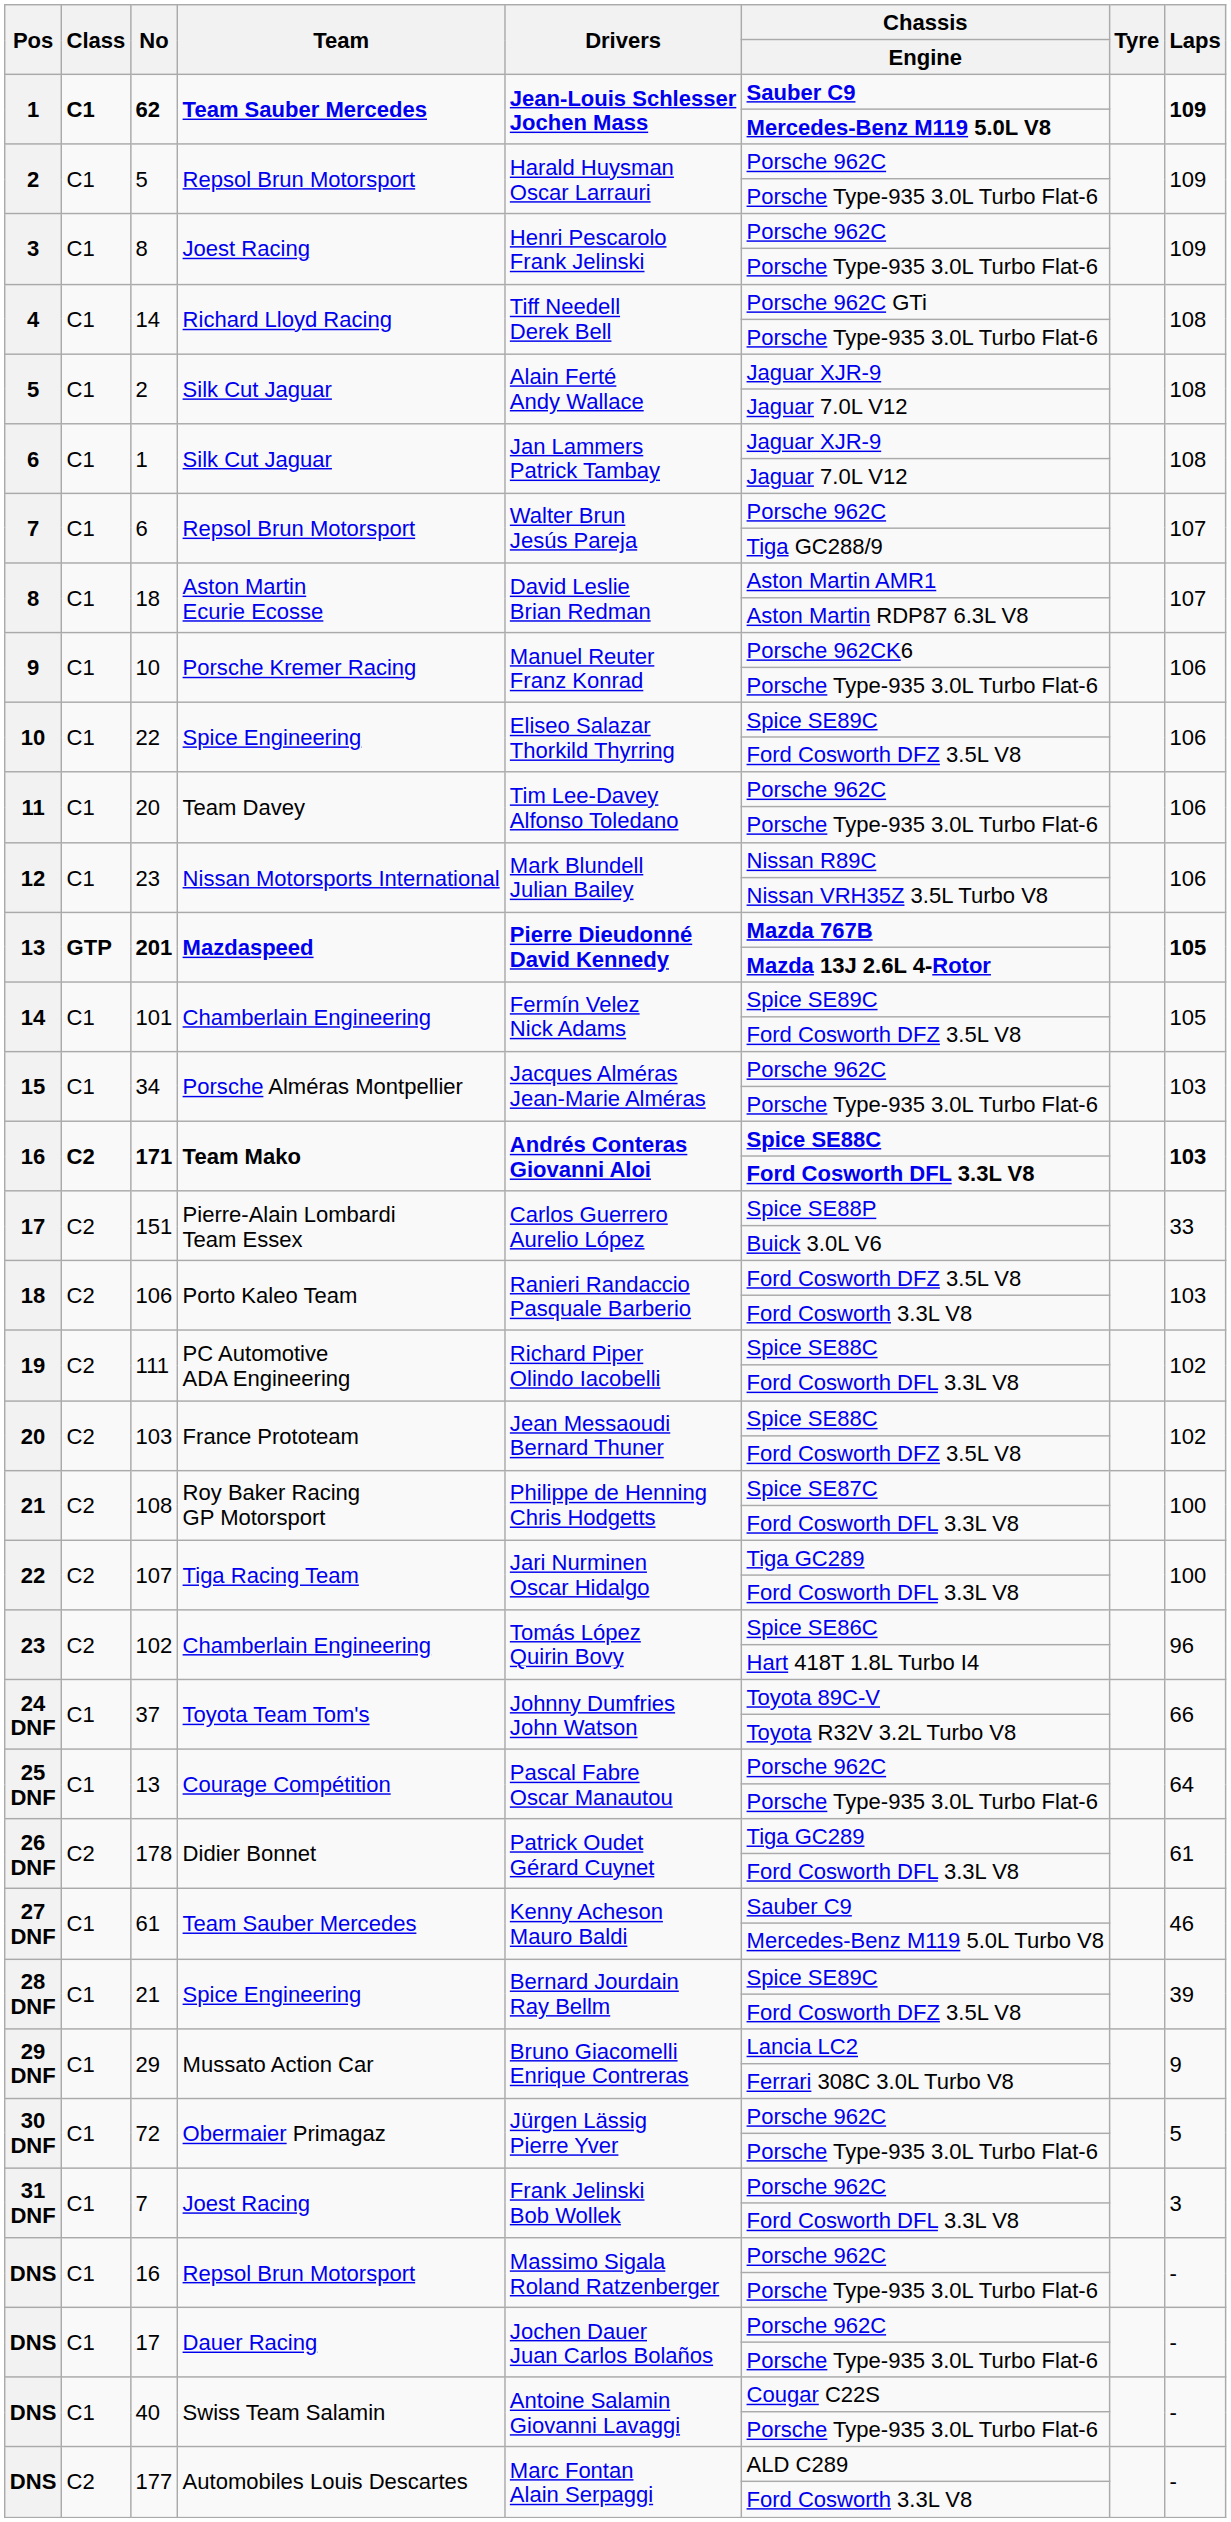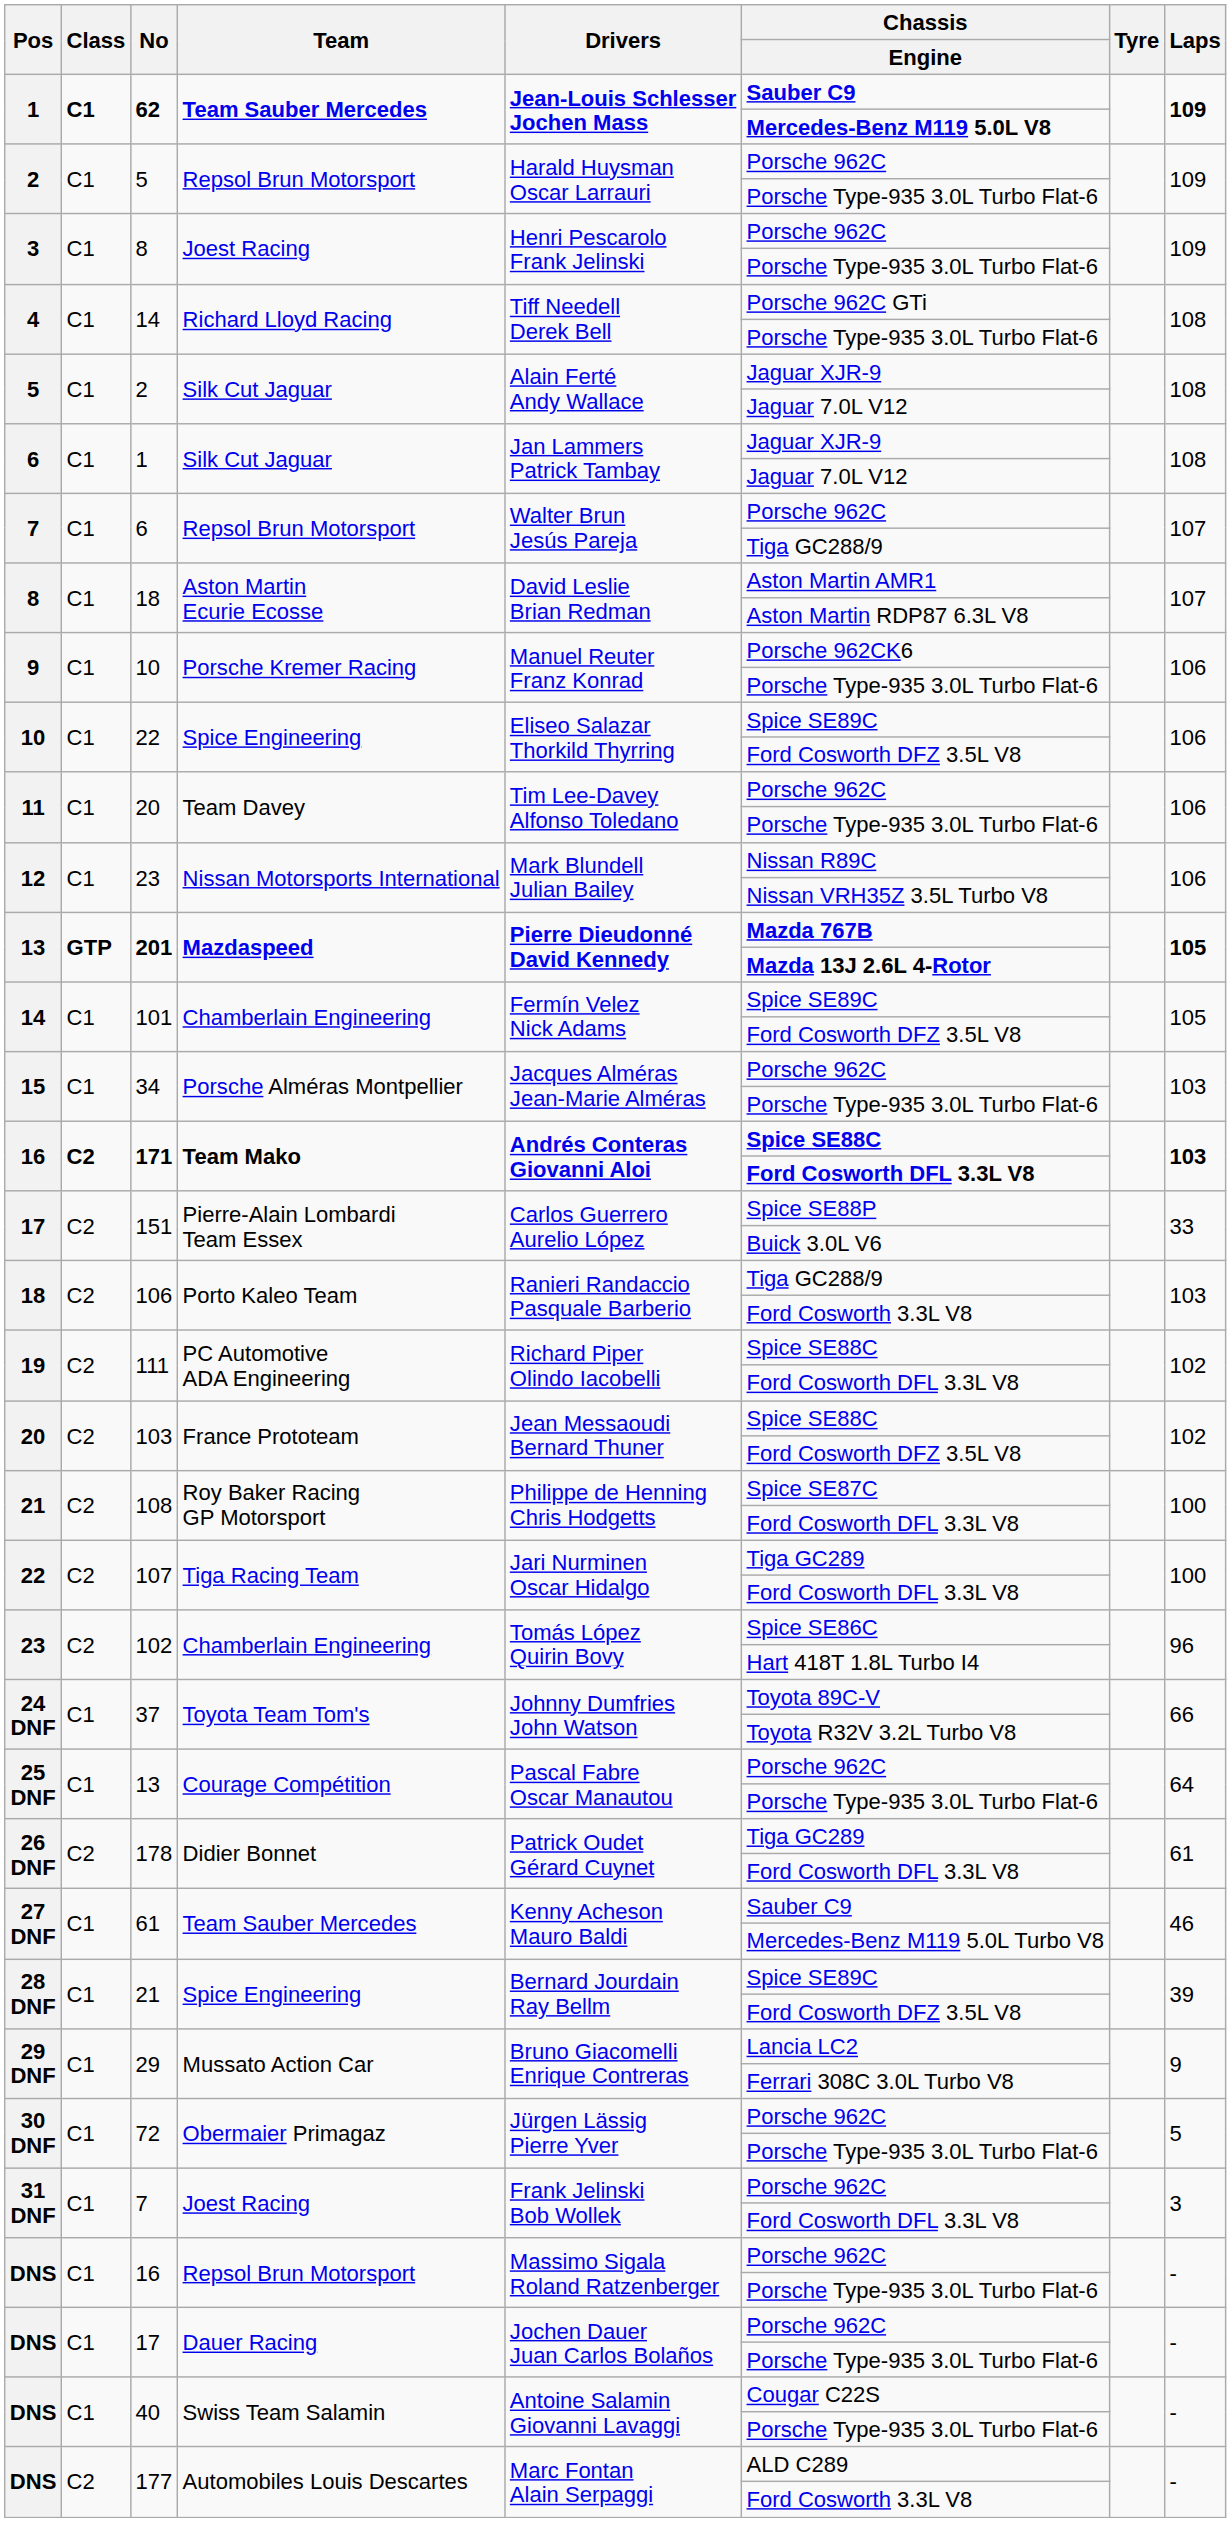row 37 | Chassis / Engine: Ford Cosworth DFZ 3.5L V8 -> Tiga GC288/9
